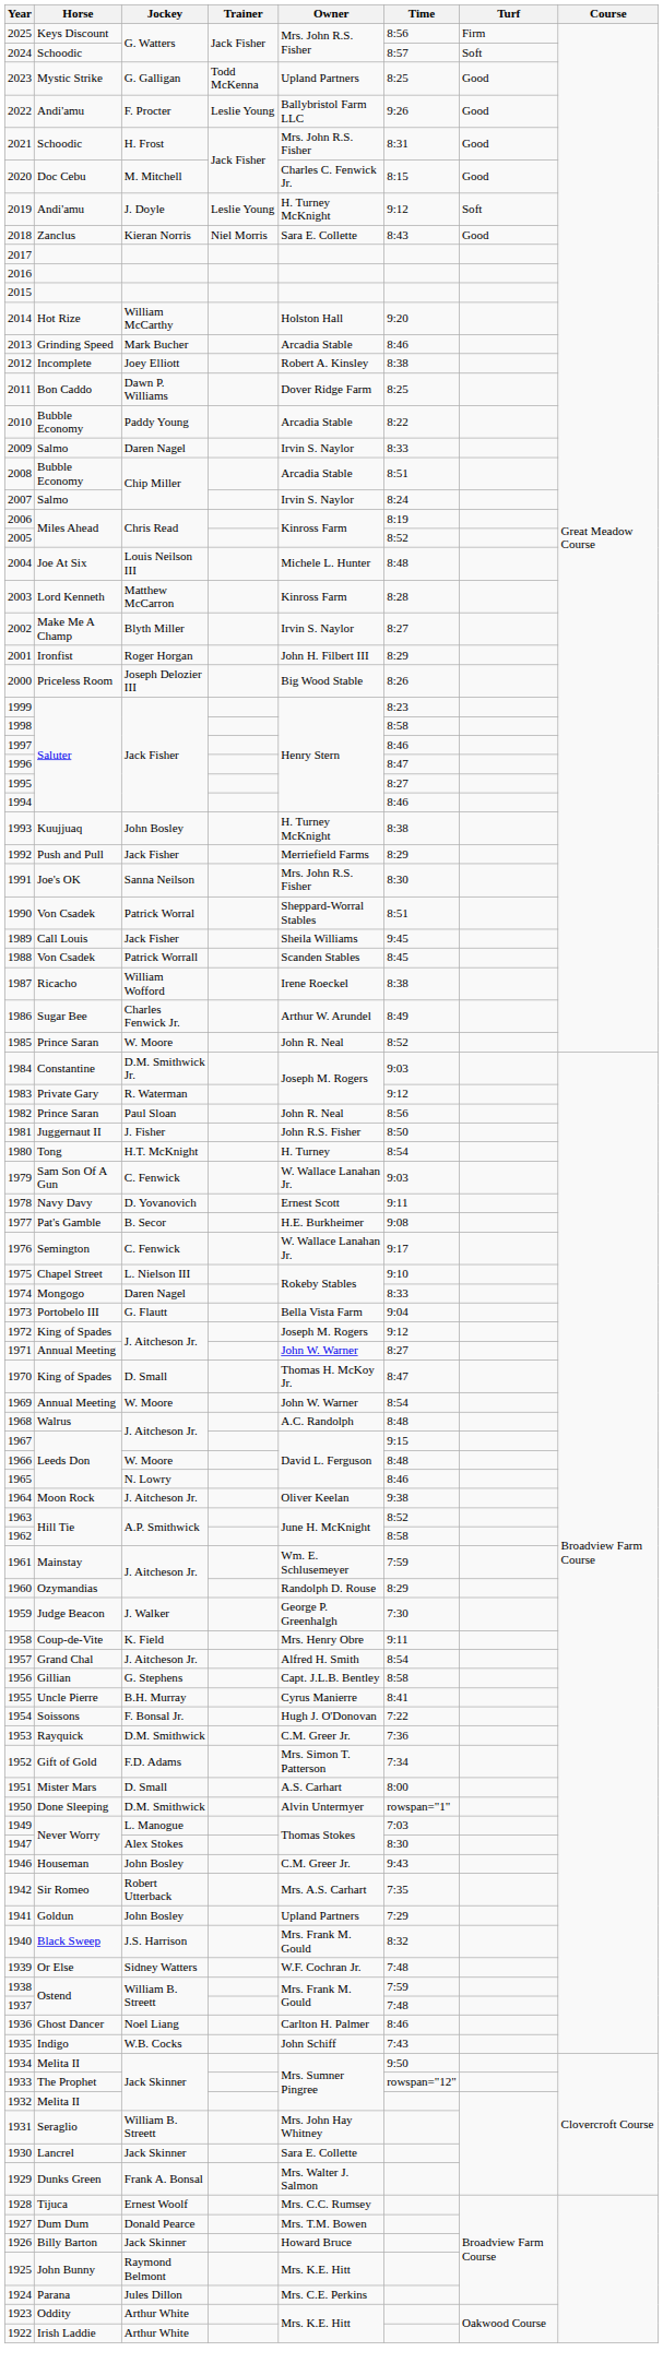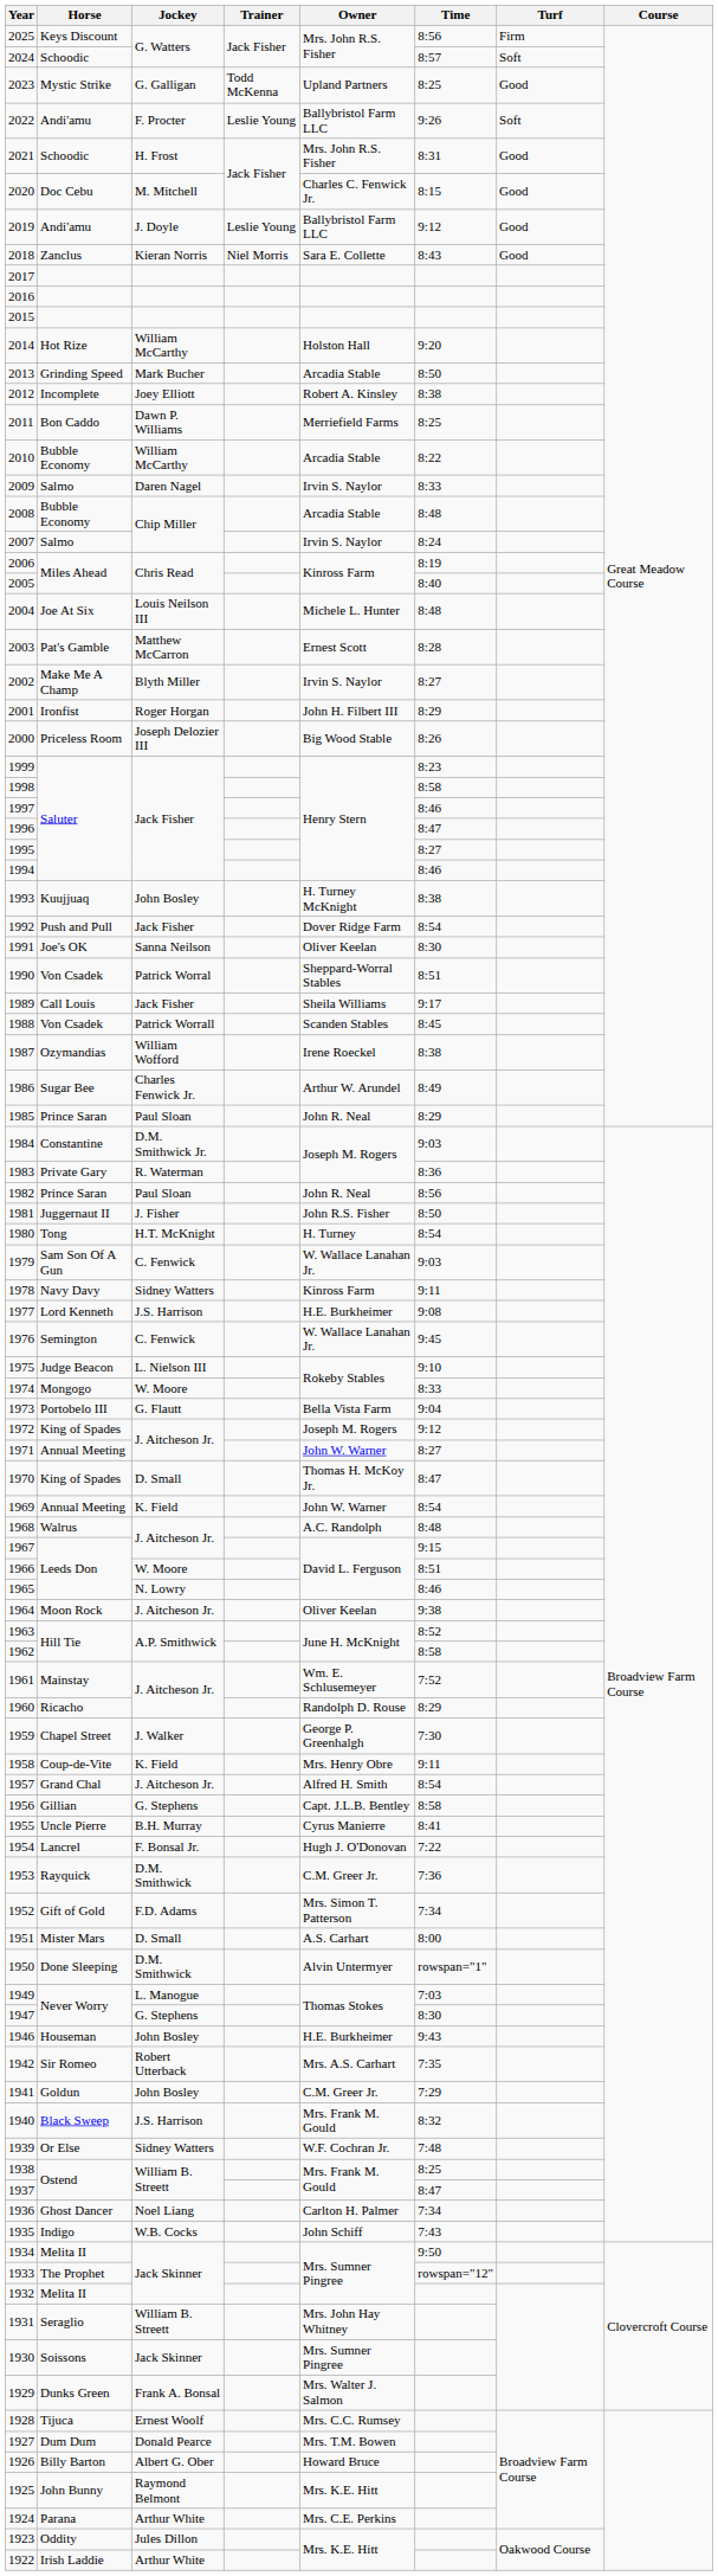2022 | Turf: Good -> Soft
2019 | Owner: H. Turney McKnight -> Ballybristol Farm LLC
2019 | Turf: Soft -> Good
2013 | Time: 8:46 -> 8:50
2011 | Owner: Dover Ridge Farm -> Merriefield Farms
2010 | Jockey: Paddy Young -> William McCarthy
2008 | Time: 8:51 -> 8:48
2005 | Time: 8:52 -> 8:40
2003 | Horse: Lord Kenneth -> Pat's Gamble
2003 | Owner: Kinross Farm -> Ernest Scott
1992 | Owner: Merriefield Farms -> Dover Ridge Farm
1992 | Time: 8:29 -> 8:54
1991 | Owner: Mrs. John R.S. Fisher -> Oliver Keelan
1989 | Time: 9:45 -> 9:17
1987 | Horse: Ricacho -> Ozymandias
1985 | Jockey: W. Moore -> Paul Sloan
1985 | Time: 8:52 -> 8:29
1983 | Time: 9:12 -> 8:36
1978 | Jockey: D. Yovanovich -> Sidney Watters
1978 | Owner: Ernest Scott -> Kinross Farm
1977 | Horse: Pat's Gamble -> Lord Kenneth
1977 | Jockey: B. Secor -> J.S. Harrison
1976 | Time: 9:17 -> 9:45
1975 | Horse: Chapel Street -> Judge Beacon
1974 | Jockey: Daren Nagel -> W. Moore
1969 | Jockey: W. Moore -> K. Field
1966 | Time: 8:48 -> 8:51
1961 | Time: 7:59 -> 7:52
1960 | Horse: Ozymandias -> Ricacho
1959 | Horse: Judge Beacon -> Chapel Street
1954 | Horse: Soissons -> Lancrel
1947 | Jockey: Alex Stokes -> G. Stephens
1946 | Owner: C.M. Greer Jr. -> H.E. Burkheimer
1941 | Owner: Upland Partners -> C.M. Greer Jr.
1938 | Time: 7:59 -> 8:25
1937 | Time: 7:48 -> 8:47
1936 | Time: 8:46 -> 7:34
1930 | Horse: Lancrel -> Soissons
1930 | Owner: Sara E. Collette -> Mrs. Sumner Pingree
1926 | Jockey: Jack Skinner -> Albert G. Ober
1924 | Jockey: Jules Dillon -> Arthur White
1923 | Jockey: Arthur White -> Jules Dillon
